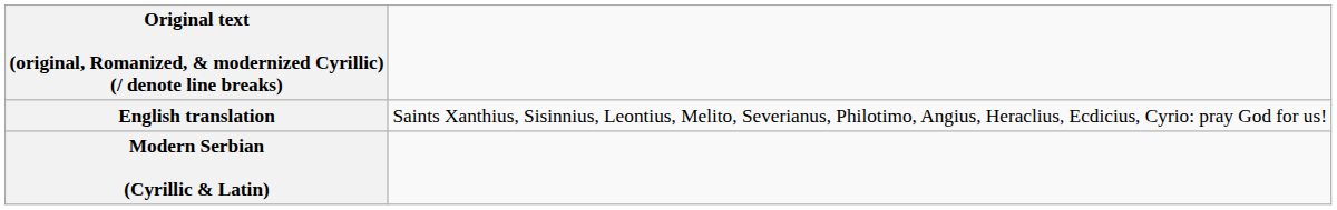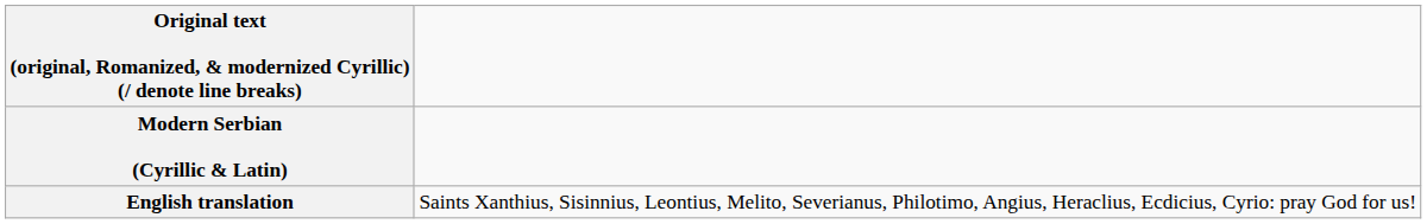rows swapped: Modern Serbian (Cyrillic & Latin) <-> English translation
